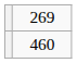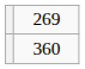row 2 | column 2: 460 -> 360
